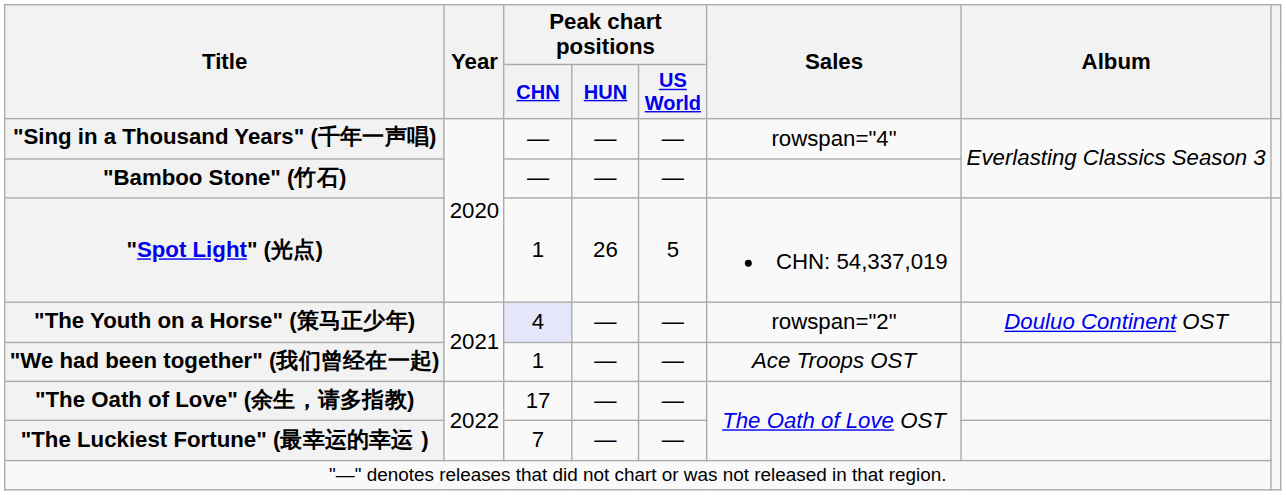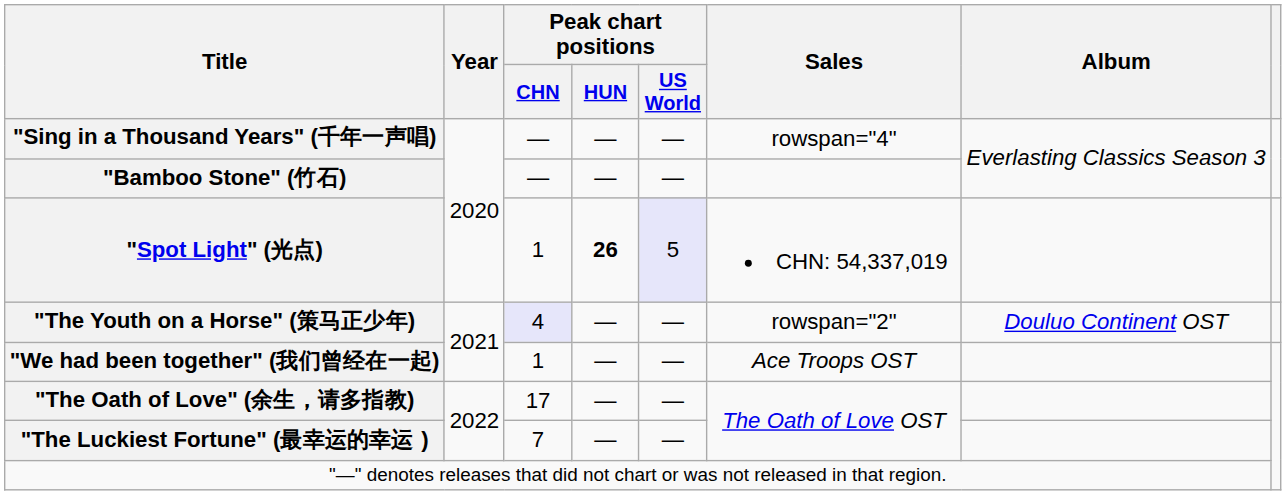"Spot Light" (光点) | Peak chart positions / HUN: normal -> bold
"Spot Light" (光点) | Peak chart positions / US World: no background -> lavender background
